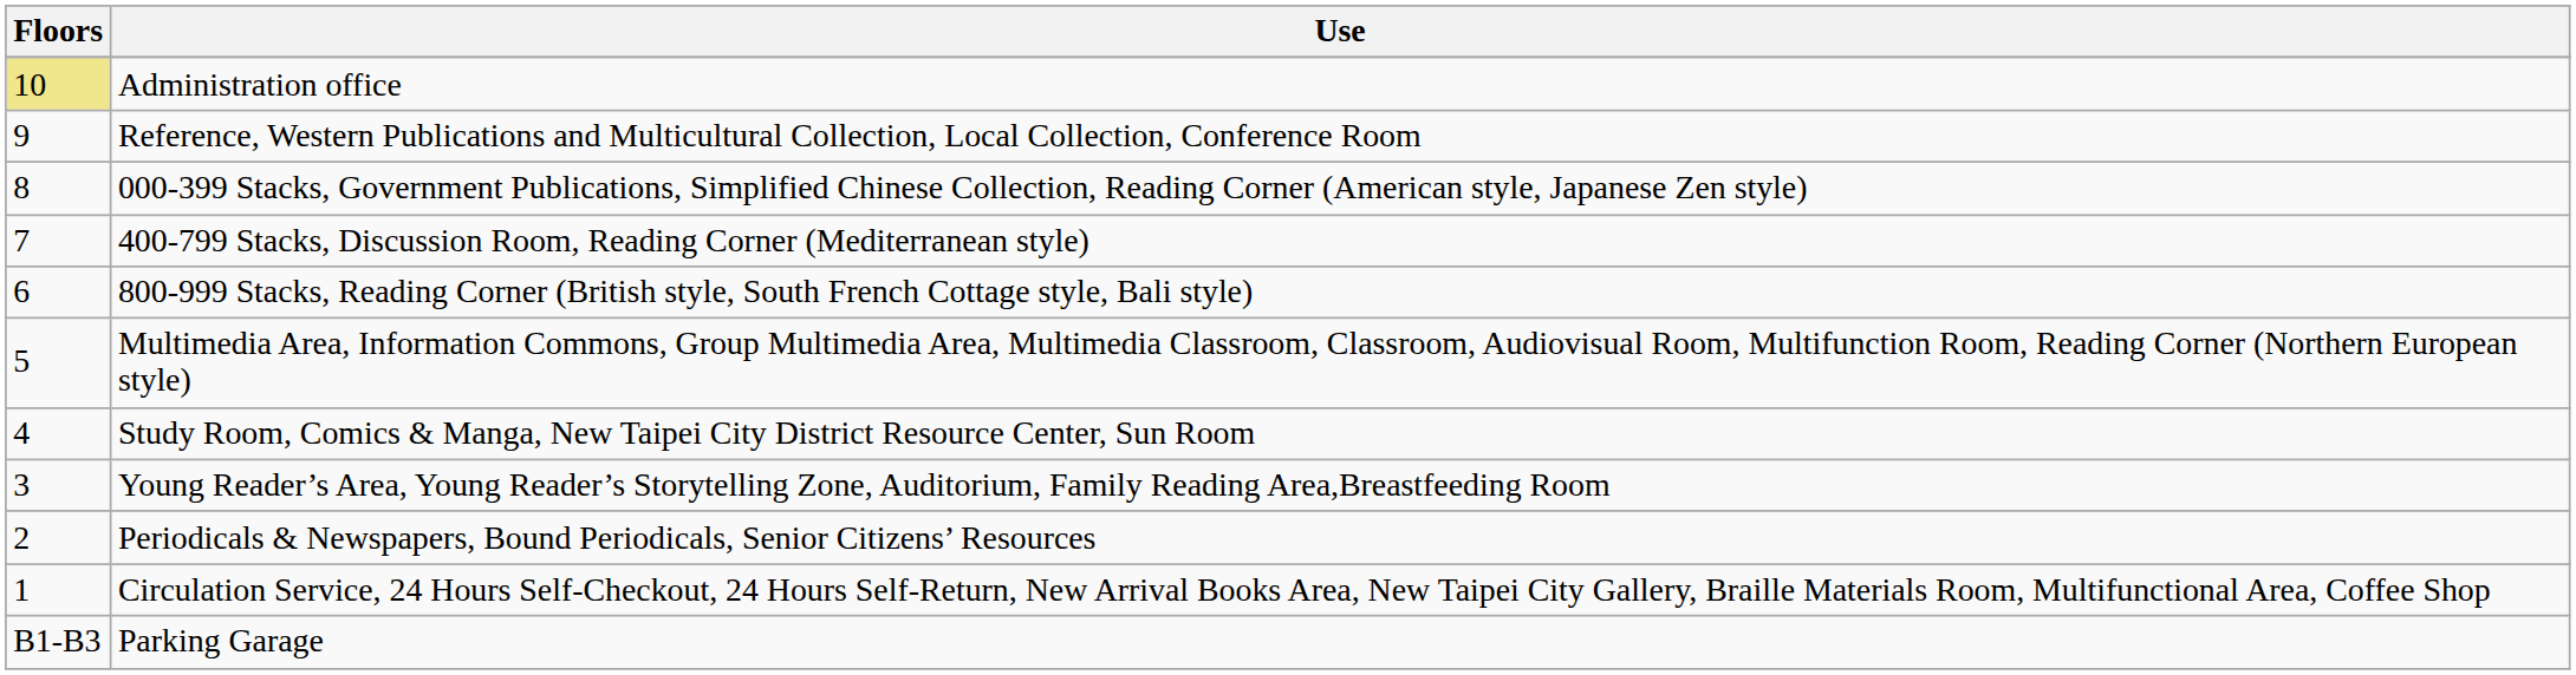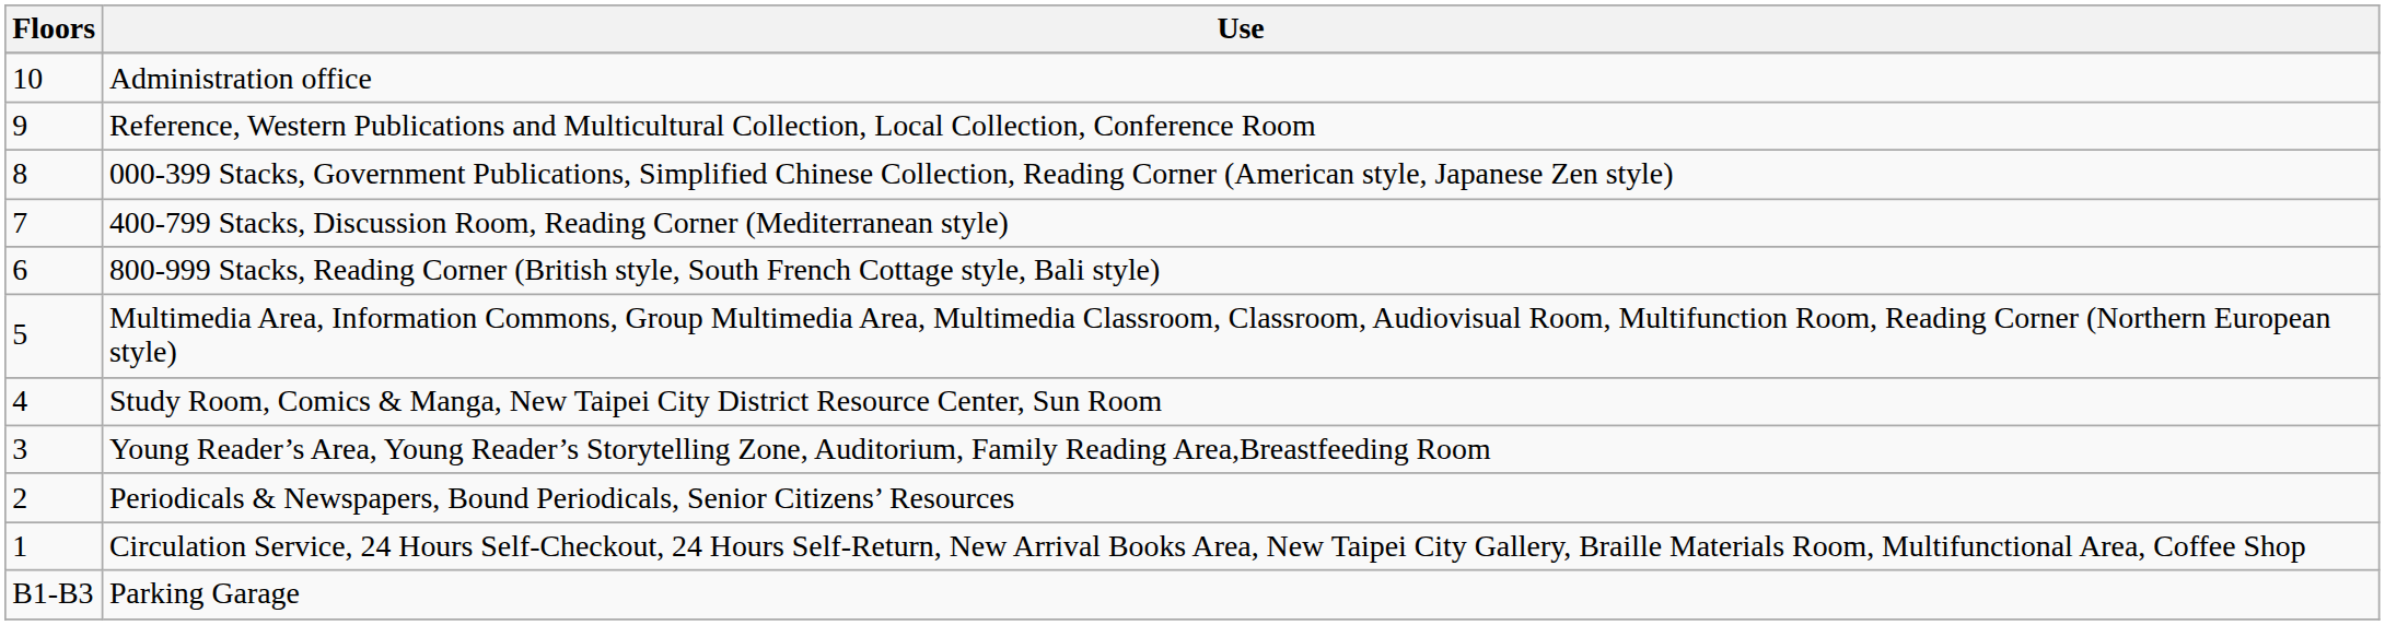Administration office | Floors: khaki background -> no background
